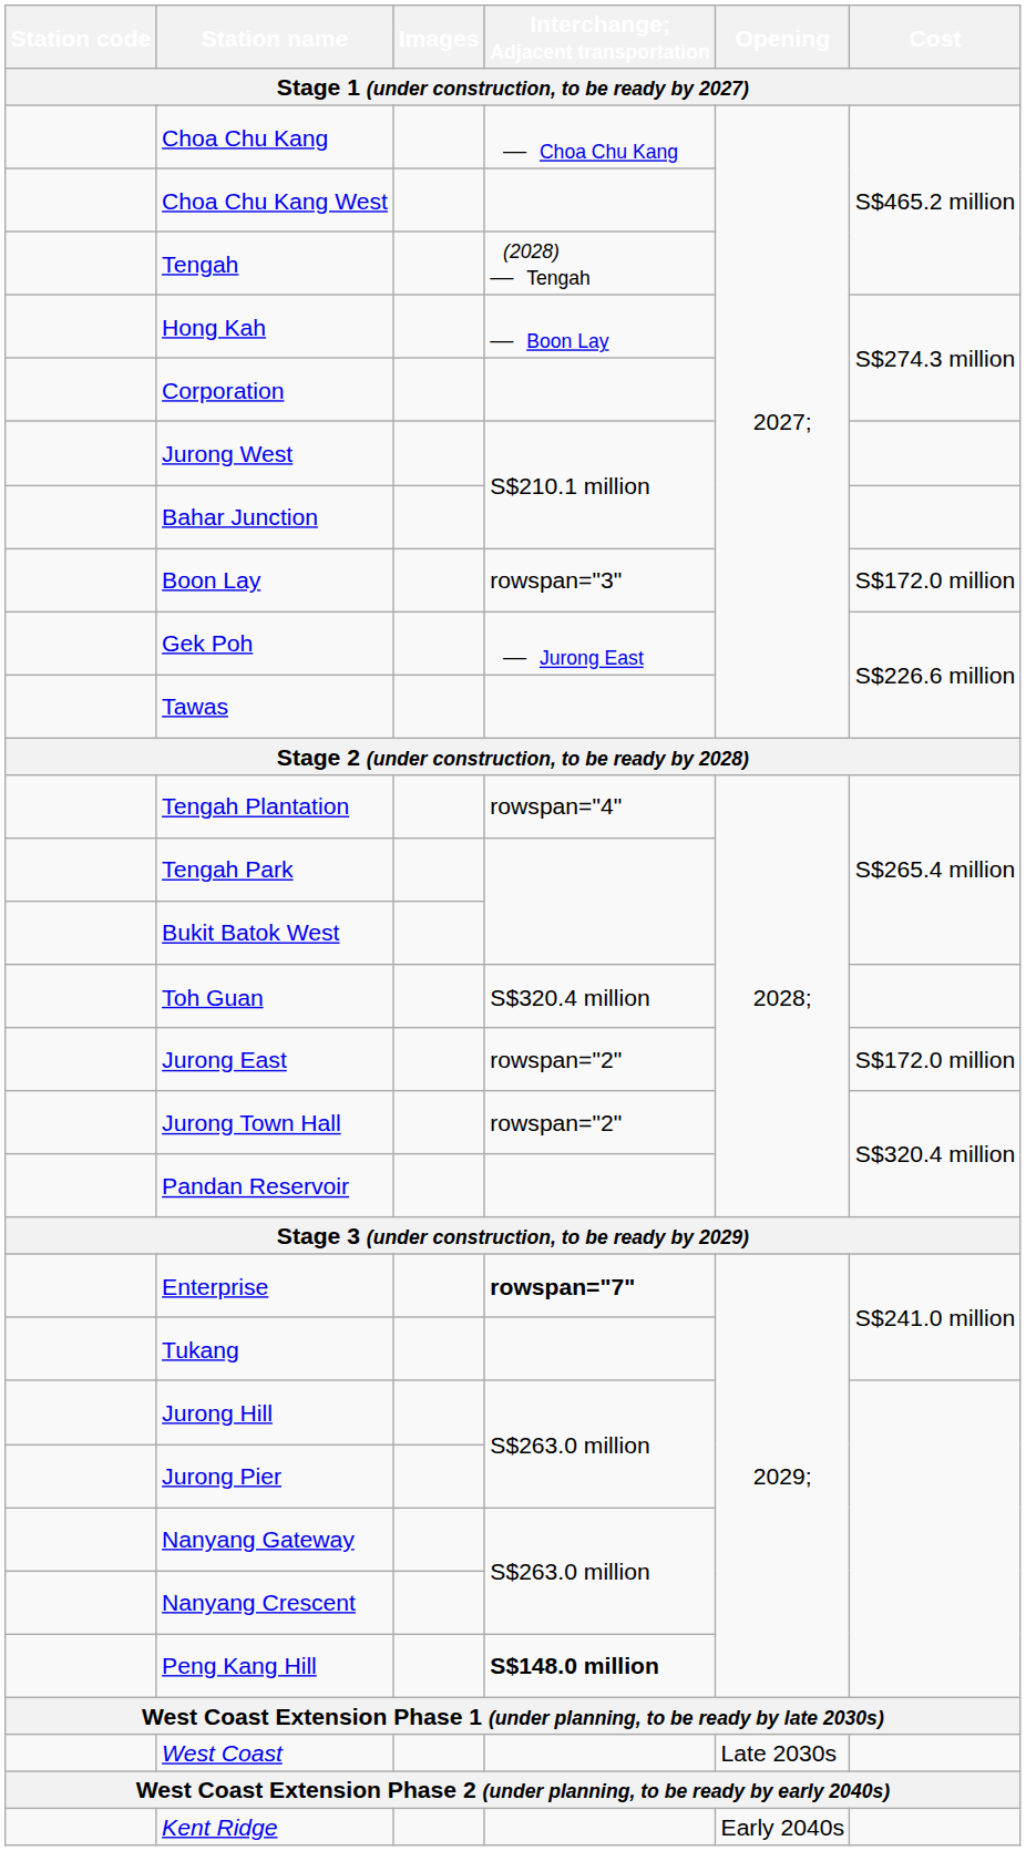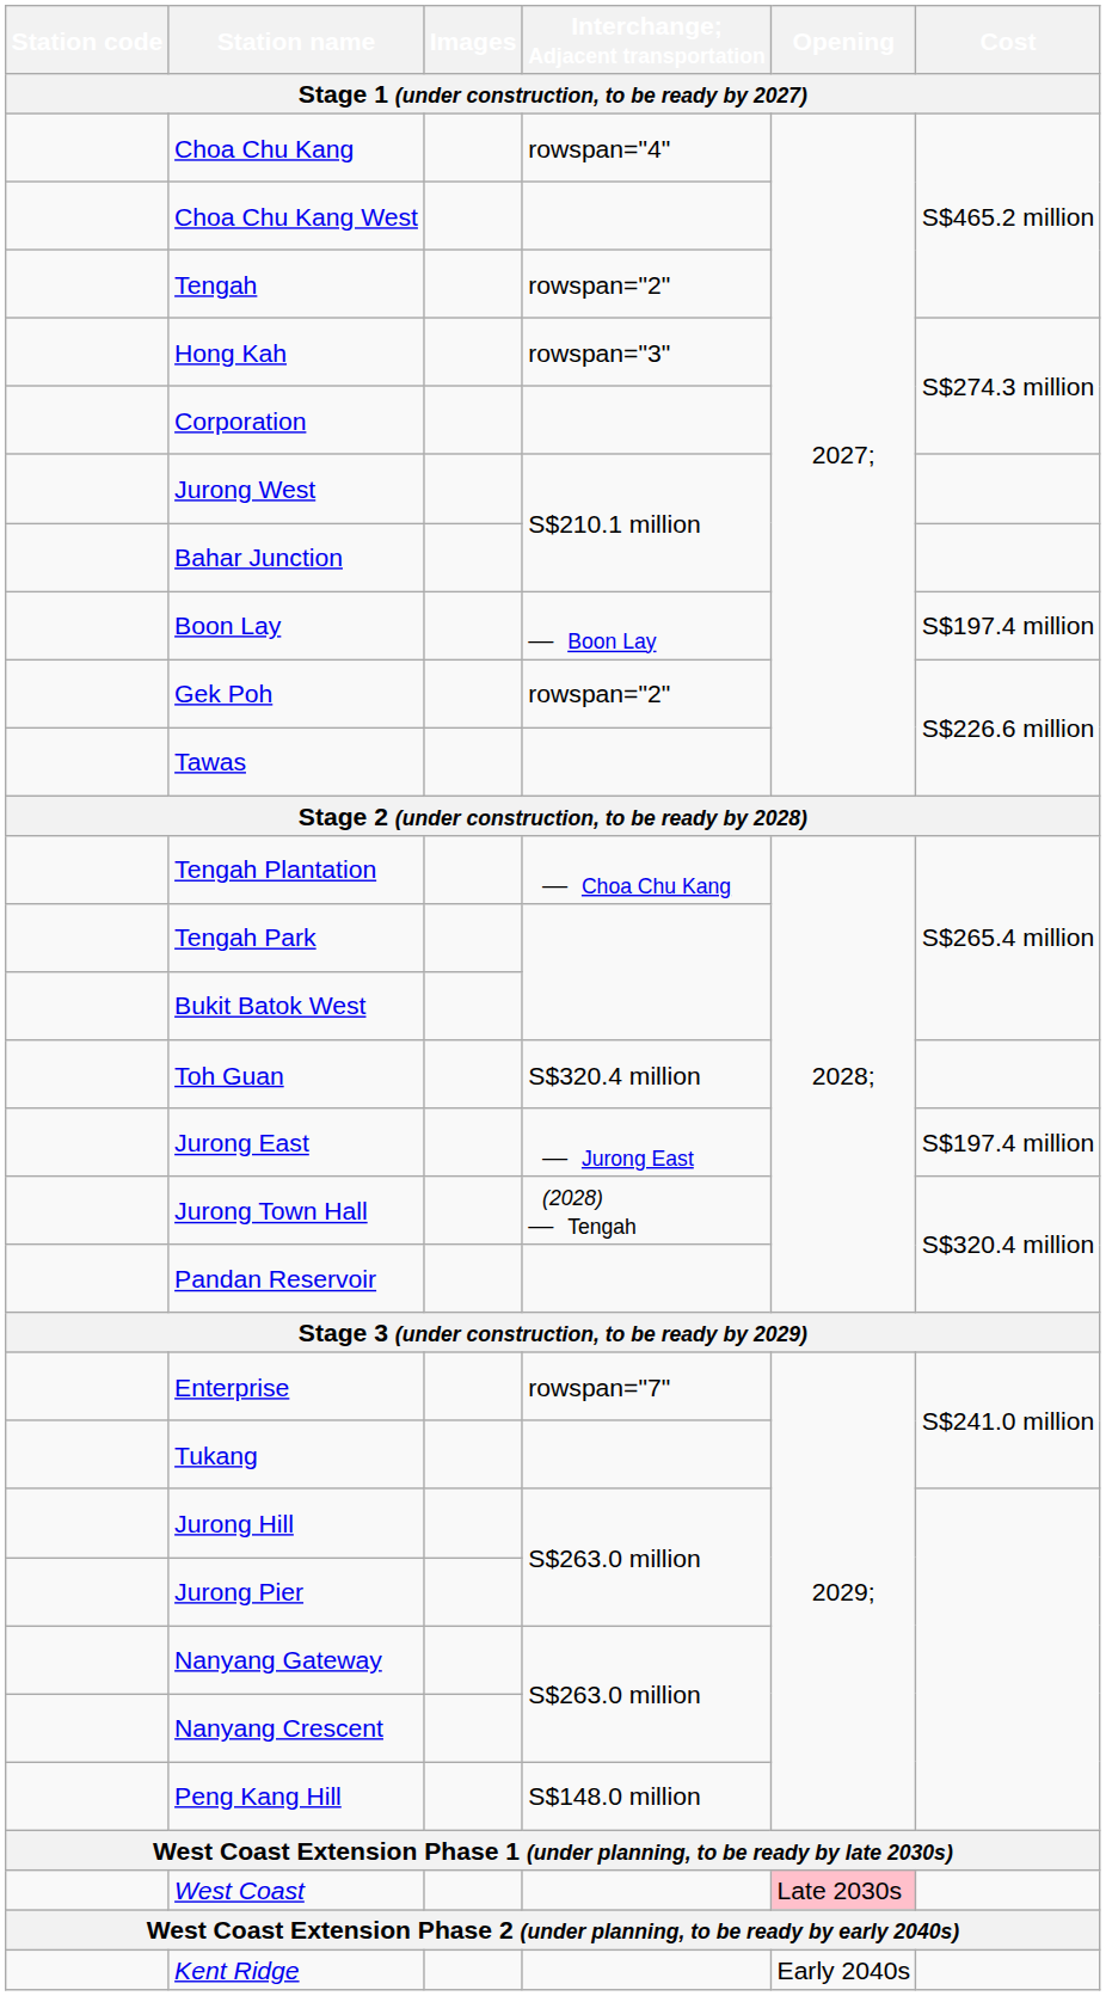Choa Chu Kang | Interchange; Adjacent transportation: ― Choa Chu Kang -> rowspan="4"
Tengah | Interchange; Adjacent transportation: (2028) ― Tengah -> rowspan="2"
Hong Kah | Interchange; Adjacent transportation: ― Boon Lay -> rowspan="3"
Boon Lay | Interchange; Adjacent transportation: rowspan="3" -> ― Boon Lay
Boon Lay | Cost: S$172.0 million -> S$197.4 million
Gek Poh | Interchange; Adjacent transportation: ― Jurong East -> rowspan="2"
Tengah Plantation | Interchange; Adjacent transportation: rowspan="4" -> ― Choa Chu Kang
Jurong East | Interchange; Adjacent transportation: rowspan="2" -> ― Jurong East
Jurong East | Cost: S$172.0 million -> S$197.4 million
Jurong Town Hall | Interchange; Adjacent transportation: rowspan="2" -> (2028) ― Tengah
Enterprise | Interchange; Adjacent transportation: bold -> normal
Peng Kang Hill | Interchange; Adjacent transportation: bold -> normal
West Coast | Opening: no background -> pink background
